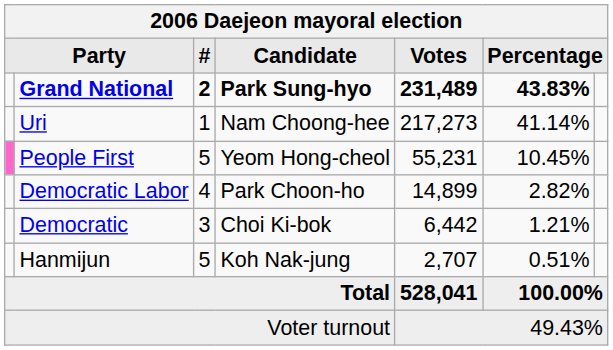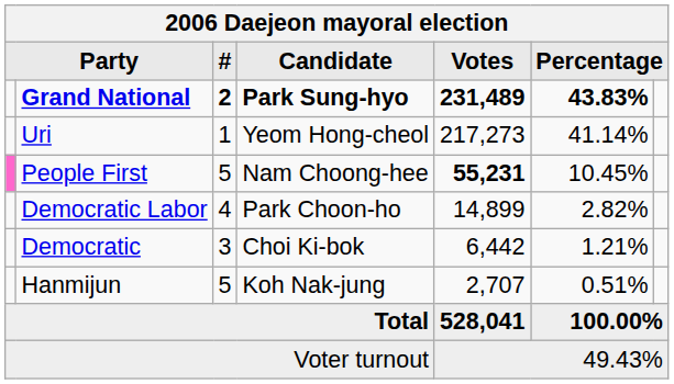Uri | Candidate: Nam Choong-hee -> Yeom Hong-cheol
People First | Candidate: Yeom Hong-cheol -> Nam Choong-hee
People First | Votes: normal -> bold
